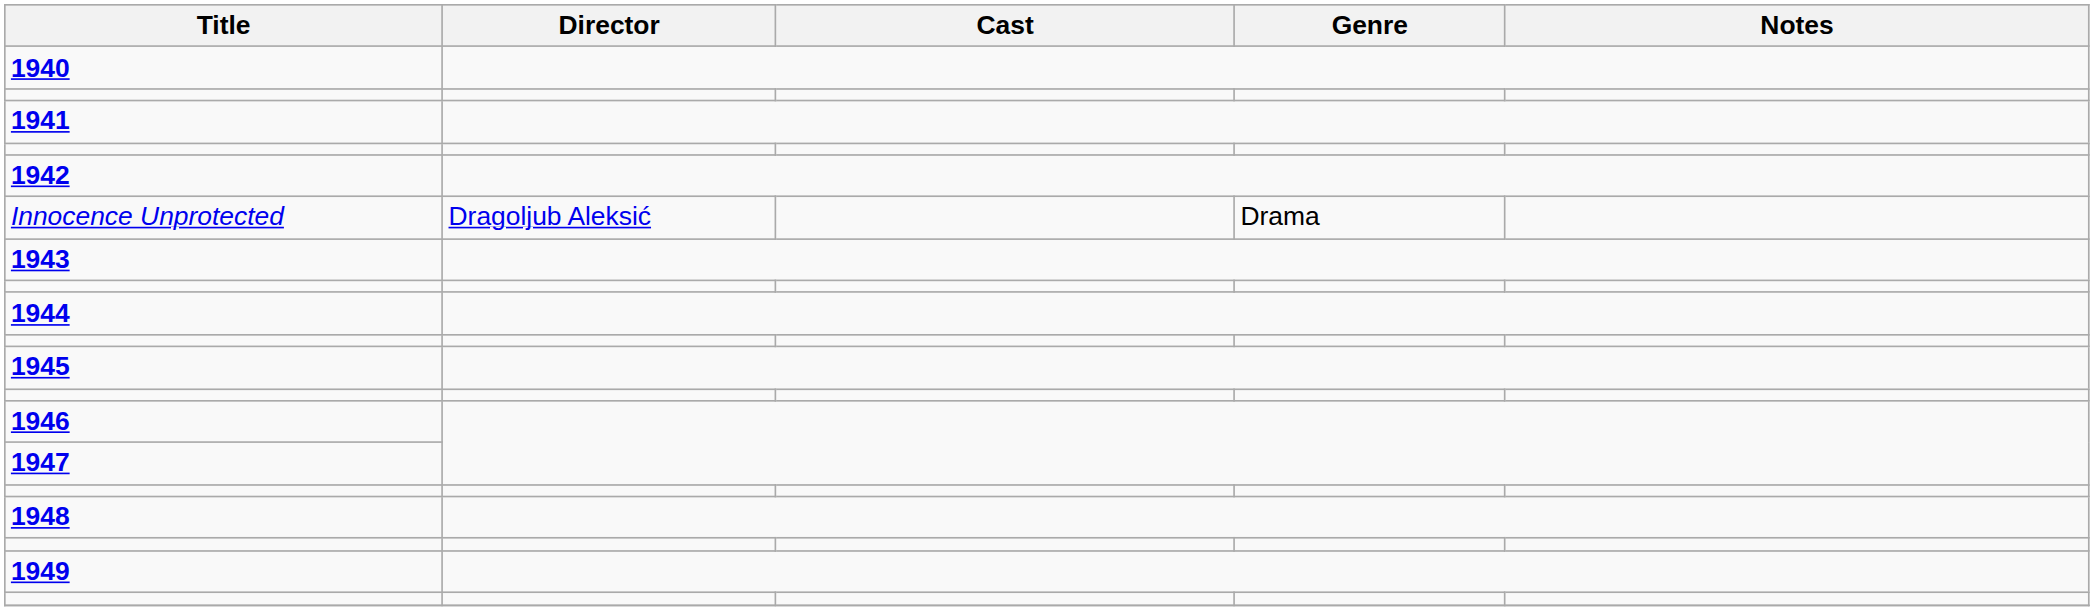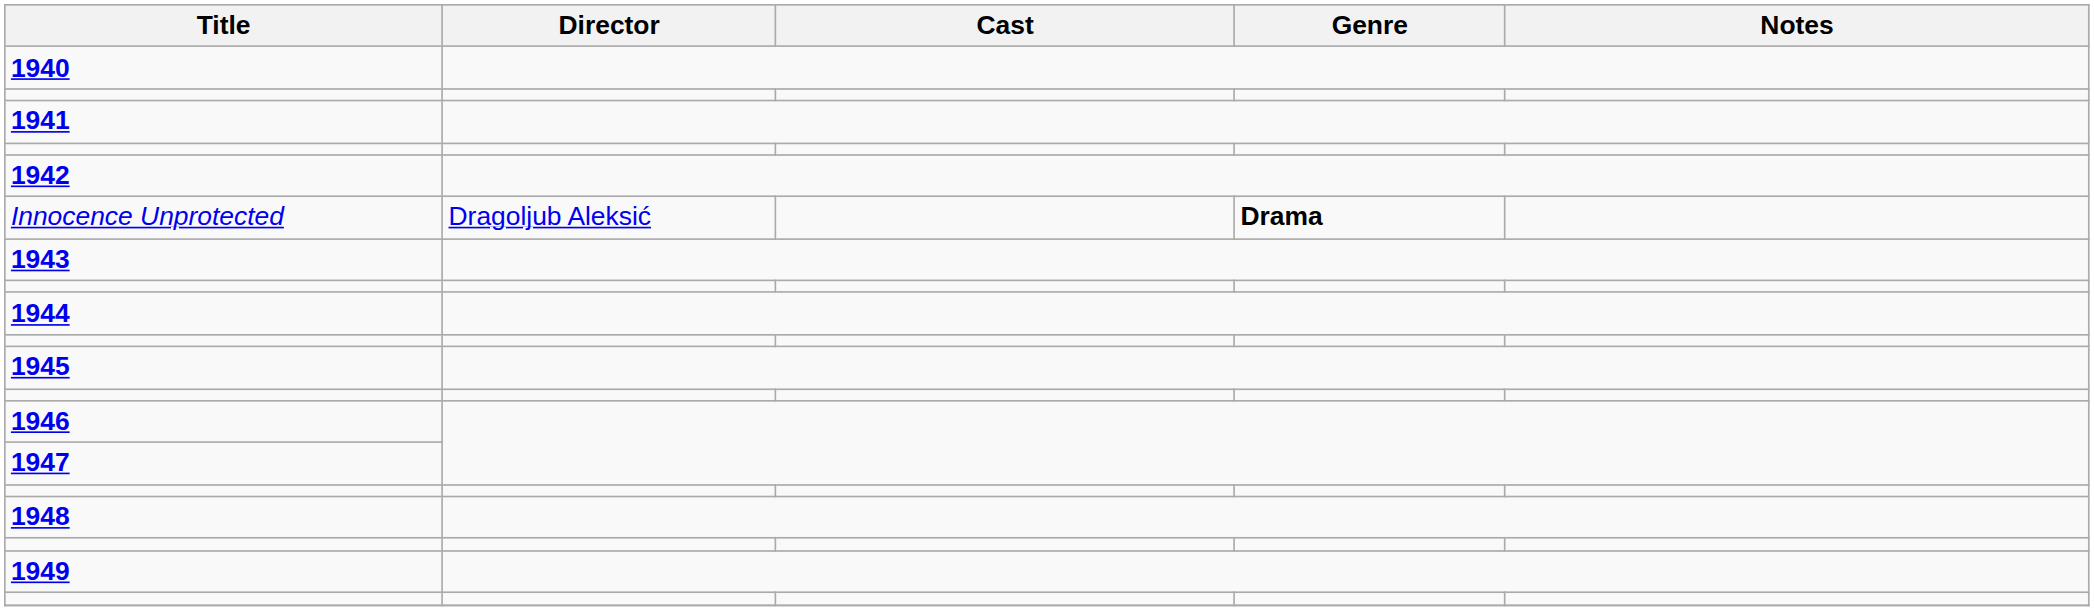Innocence Unprotected | Genre: normal -> bold
